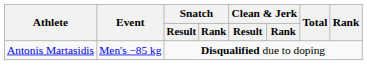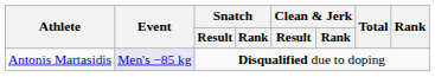Antonis Martasidis | Event: no background -> lavender background
